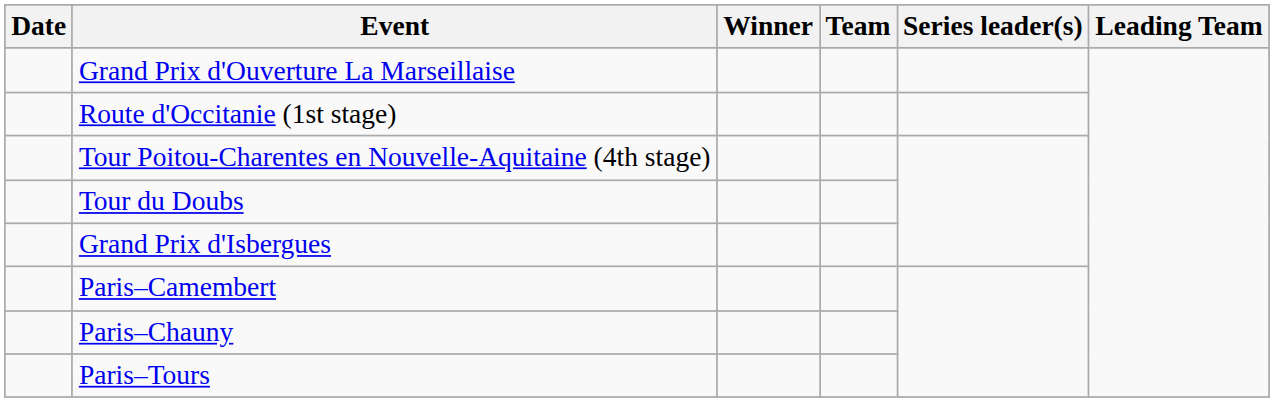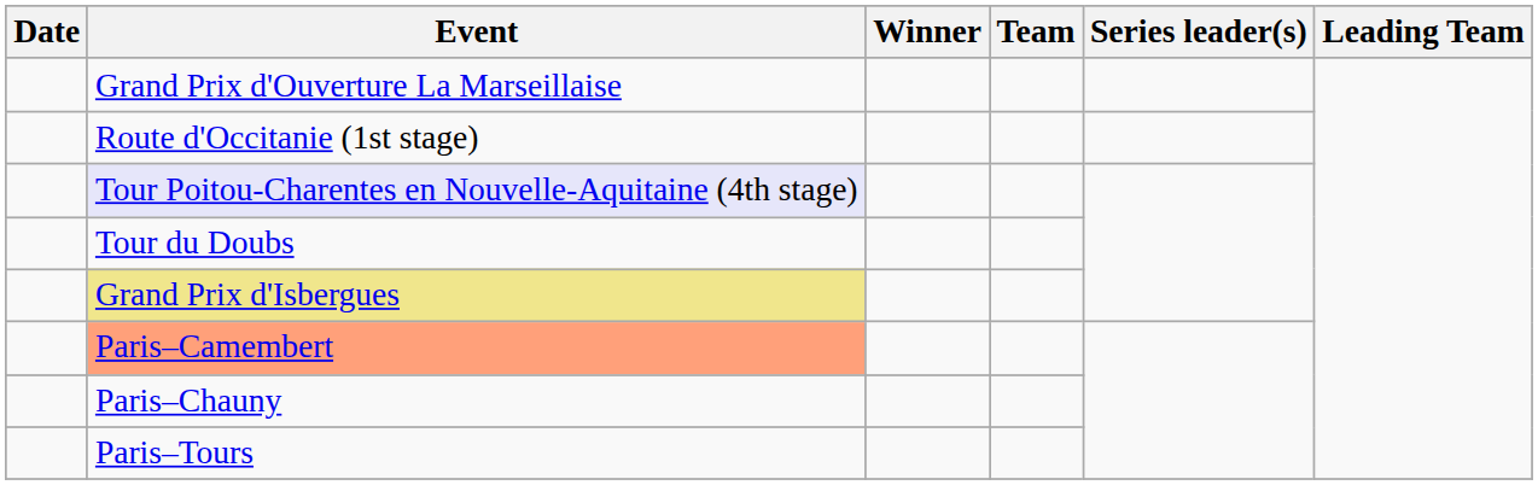Tour Poitou-Charentes en Nouvelle-Aquitaine (4th stage) | Event: no background -> lavender background
Grand Prix d'Isbergues | Event: no background -> khaki background
Paris–Camembert | Event: no background -> lightsalmon background
